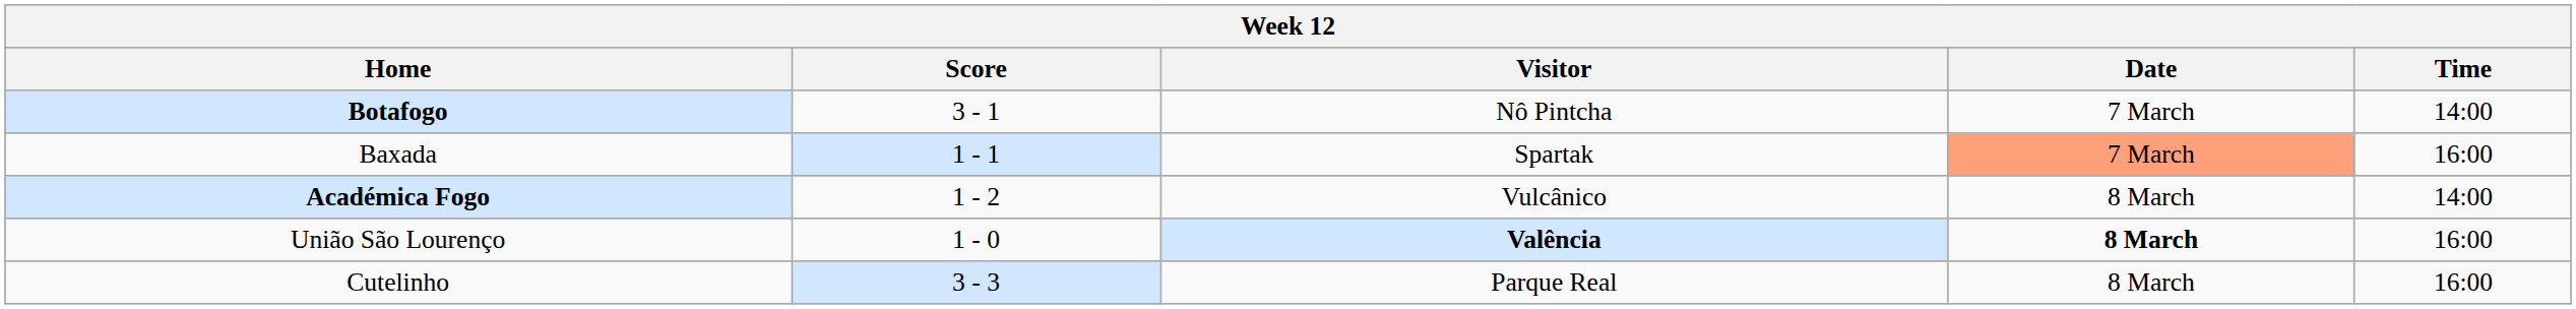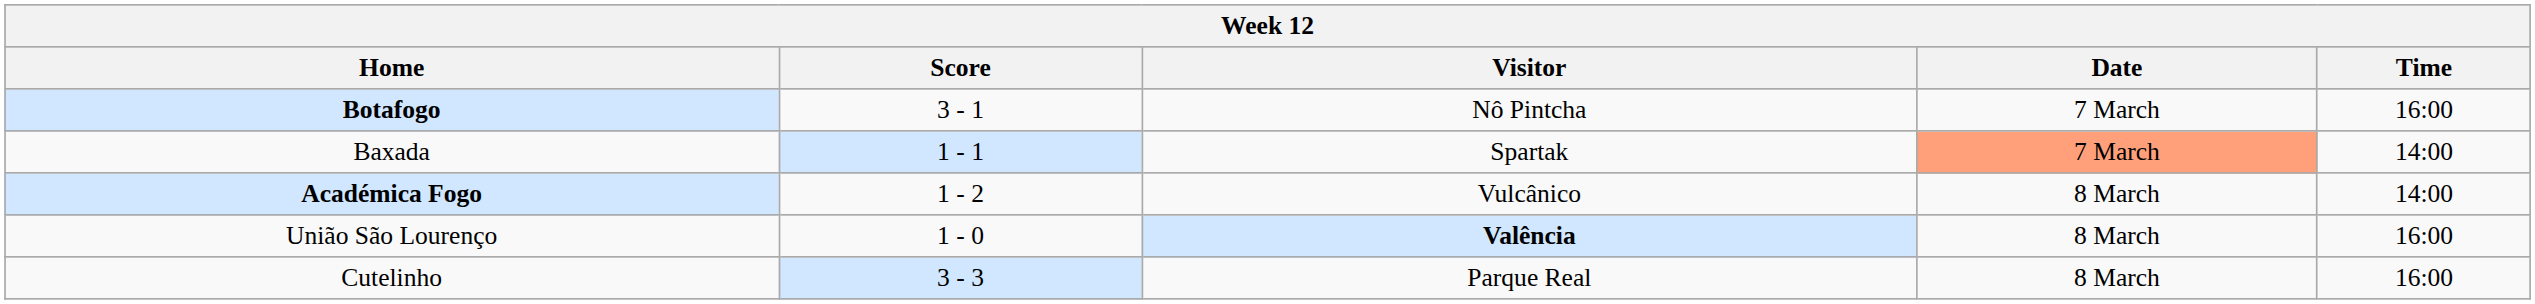Botafogo | Time: 14:00 -> 16:00
Baxada | Time: 16:00 -> 14:00
União São Lourenço | Date: bold -> normal
